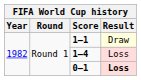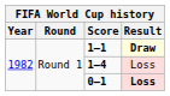1–1 | Result: normal -> bold
